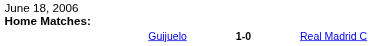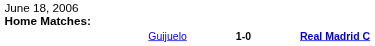Guijuelo | column 3: normal -> bold
